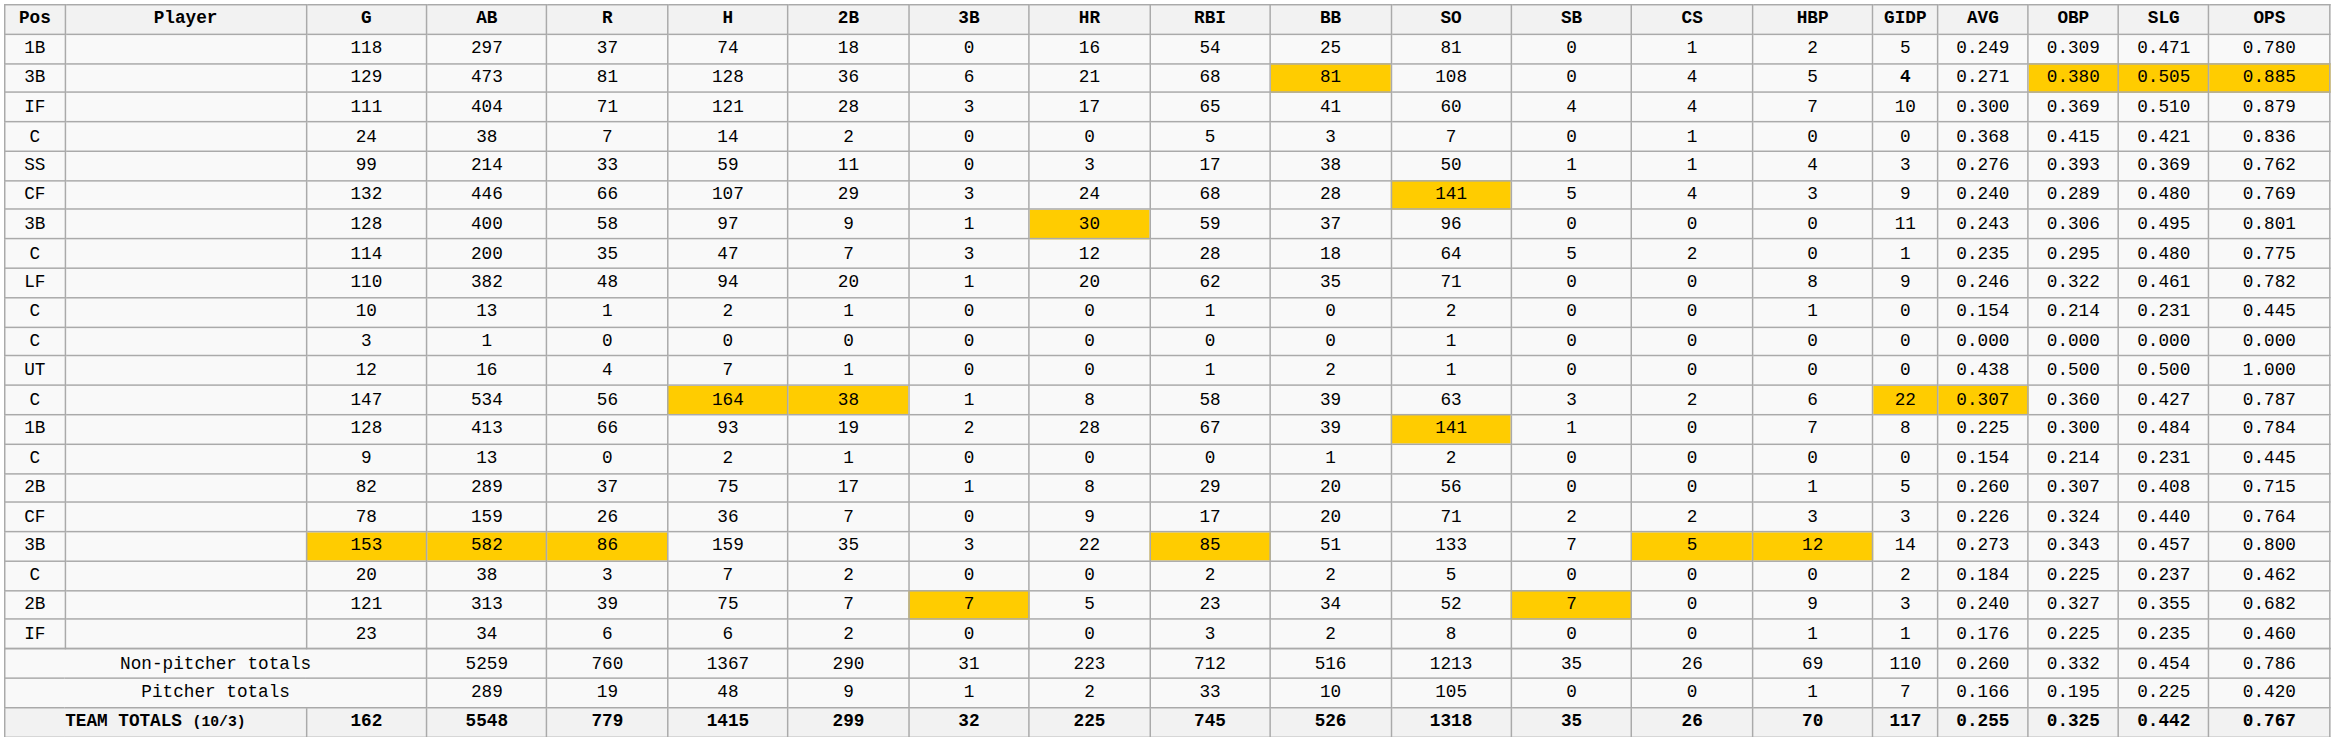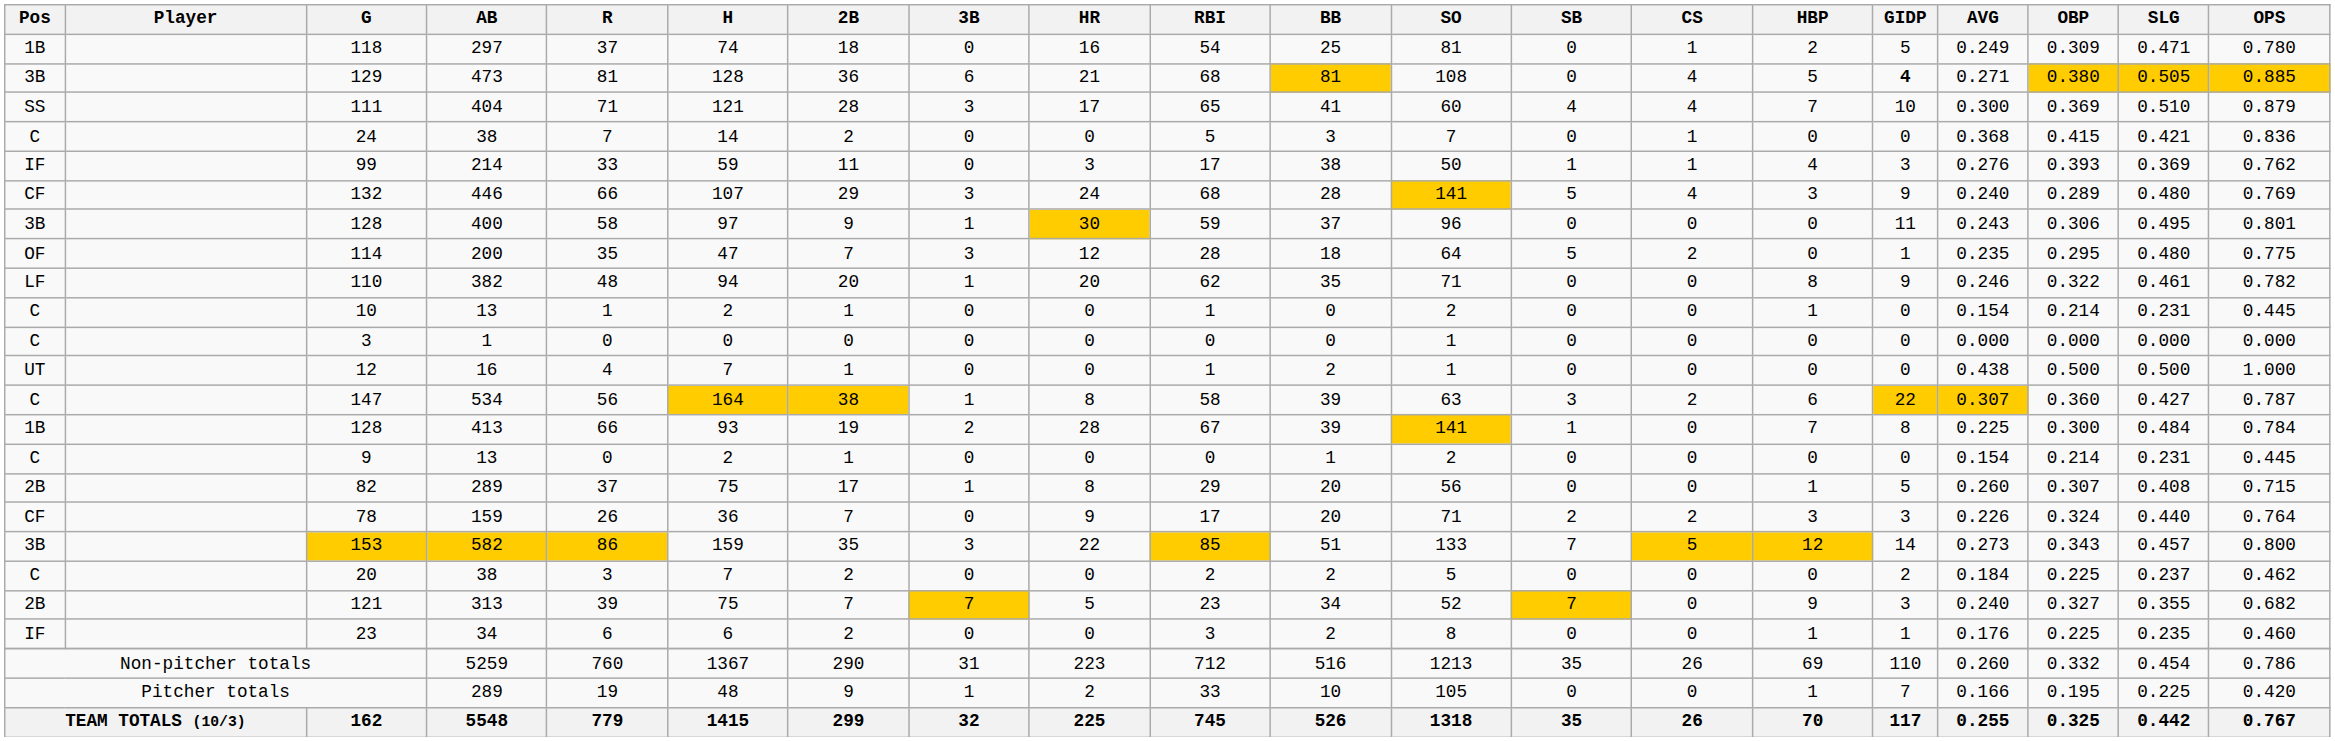111 | Pos: IF -> SS
99 | Pos: SS -> IF
114 | Pos: C -> OF
